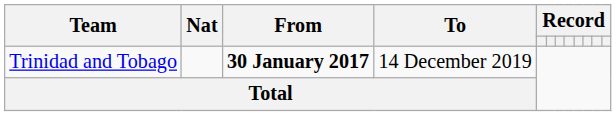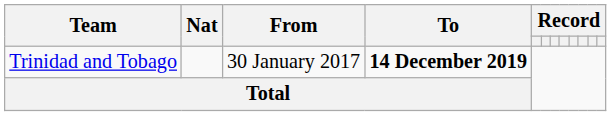Trinidad and Tobago | From: bold -> normal
Trinidad and Tobago | To: normal -> bold
